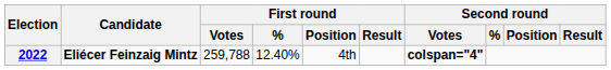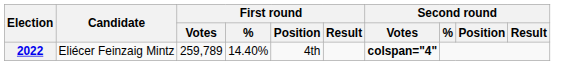2022 | Candidate: bold -> normal
2022 | First round / Votes: 259,788 -> 259,789
2022 | First round / %: 12.40% -> 14.40%
